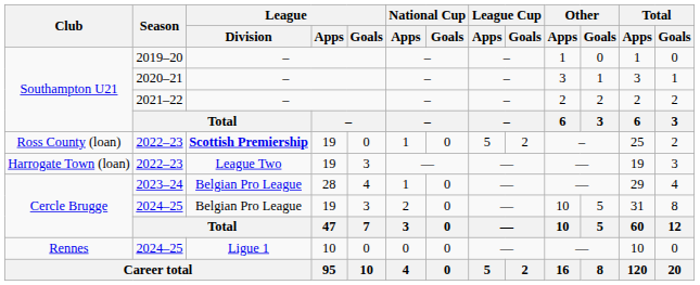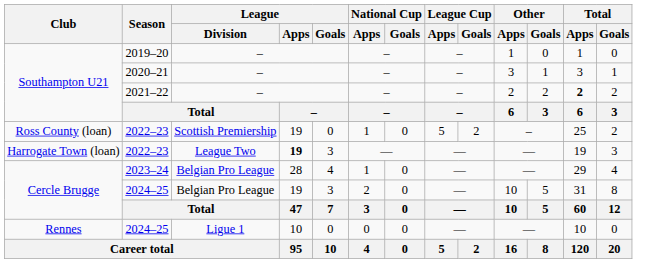2021–22 | Total / Apps: normal -> bold
Ross County (loan) / 2022–23 | League / Division: bold -> normal
Harrogate Town (loan) / 2022–23 | League / Apps: normal -> bold
